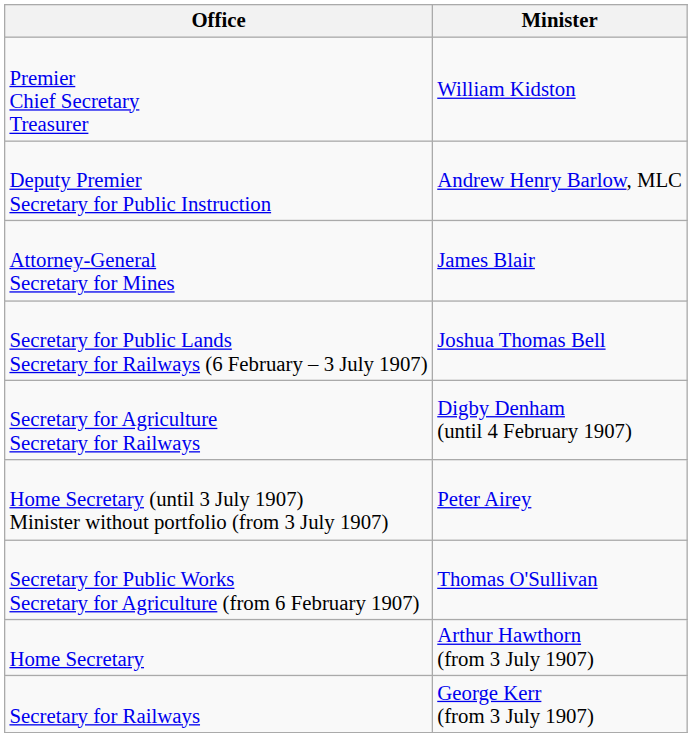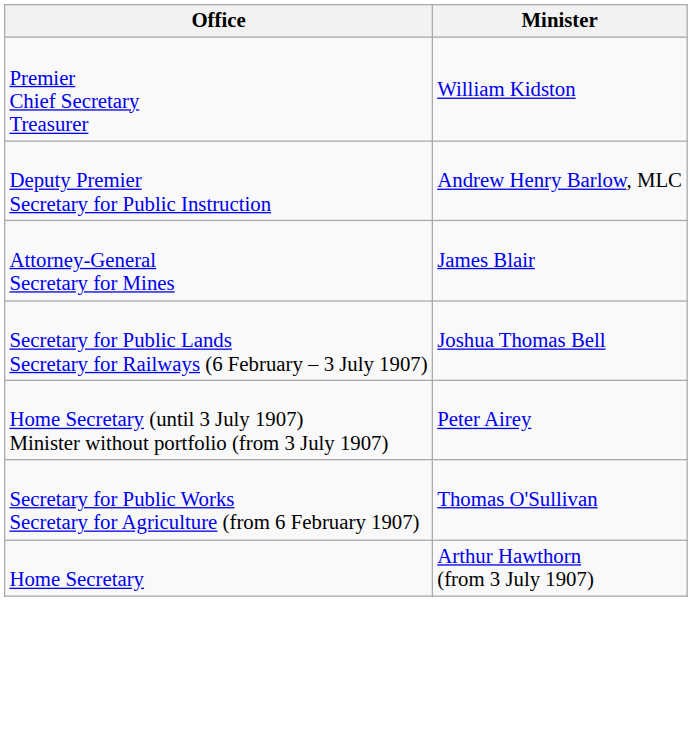- row: Secretary for Agriculture Secretary for Railways | Digby Denham (until 4 February 1907)
- row: Secretary for Railways | George Kerr (from 3 July 1907)
